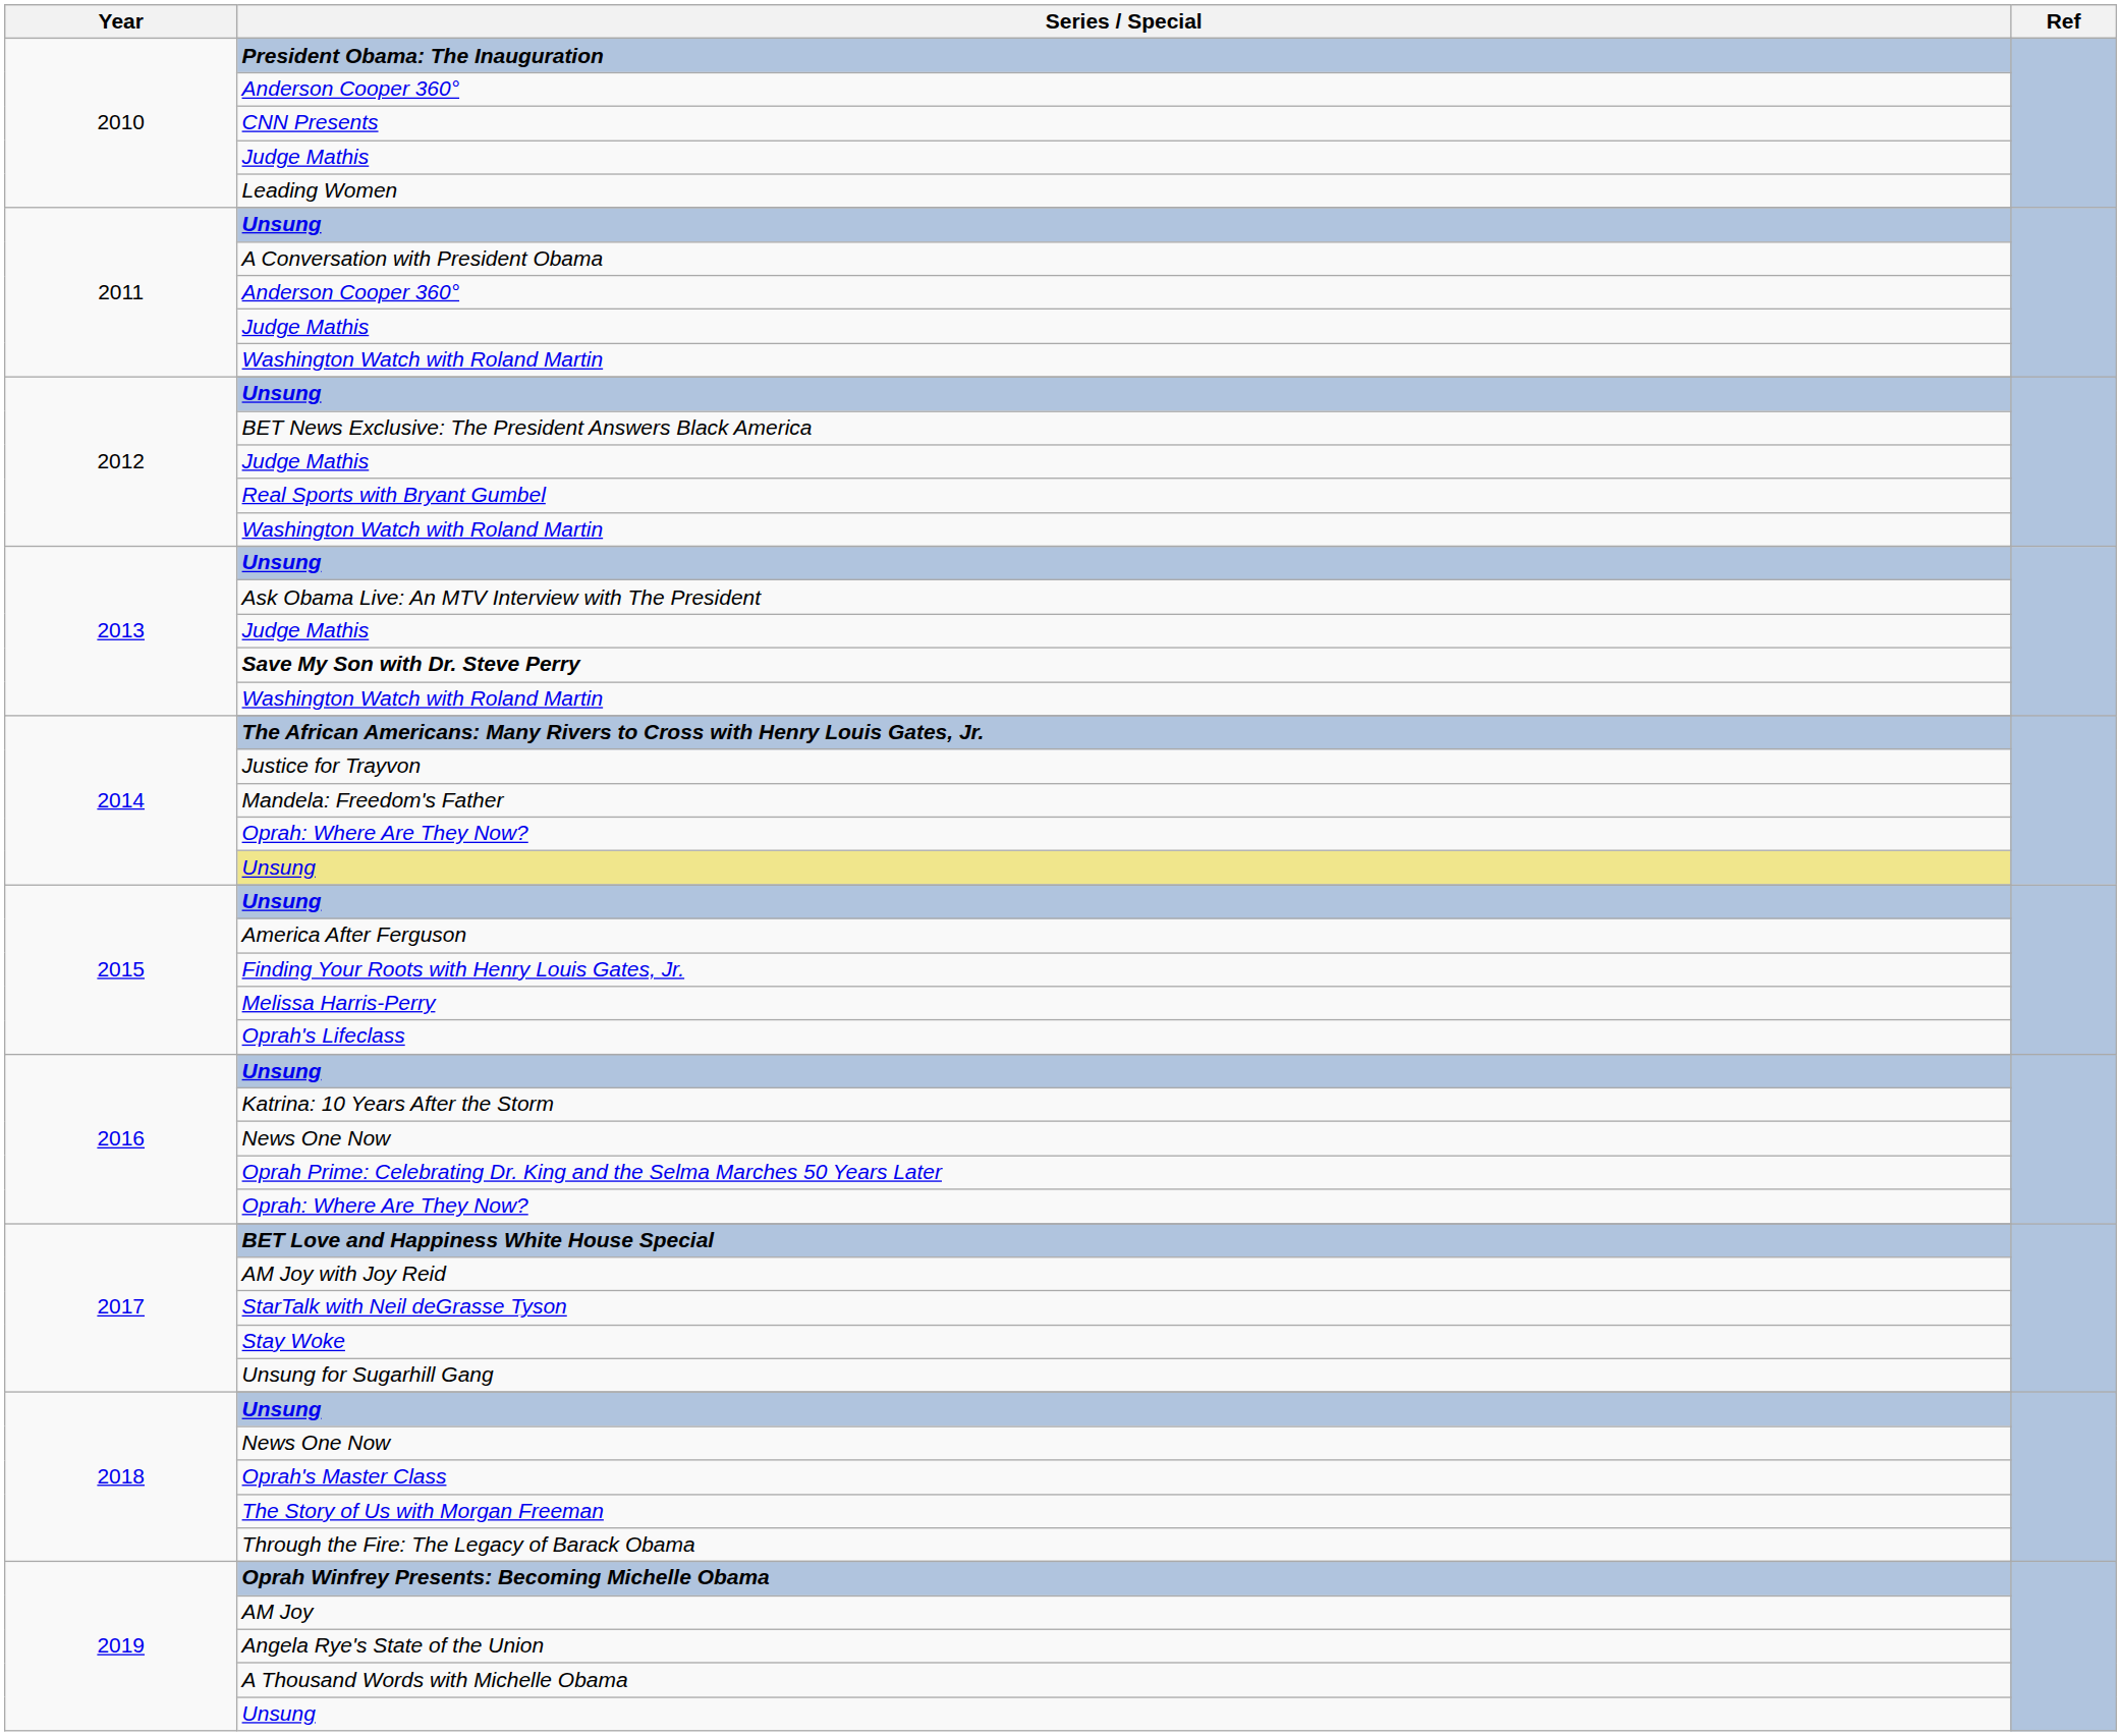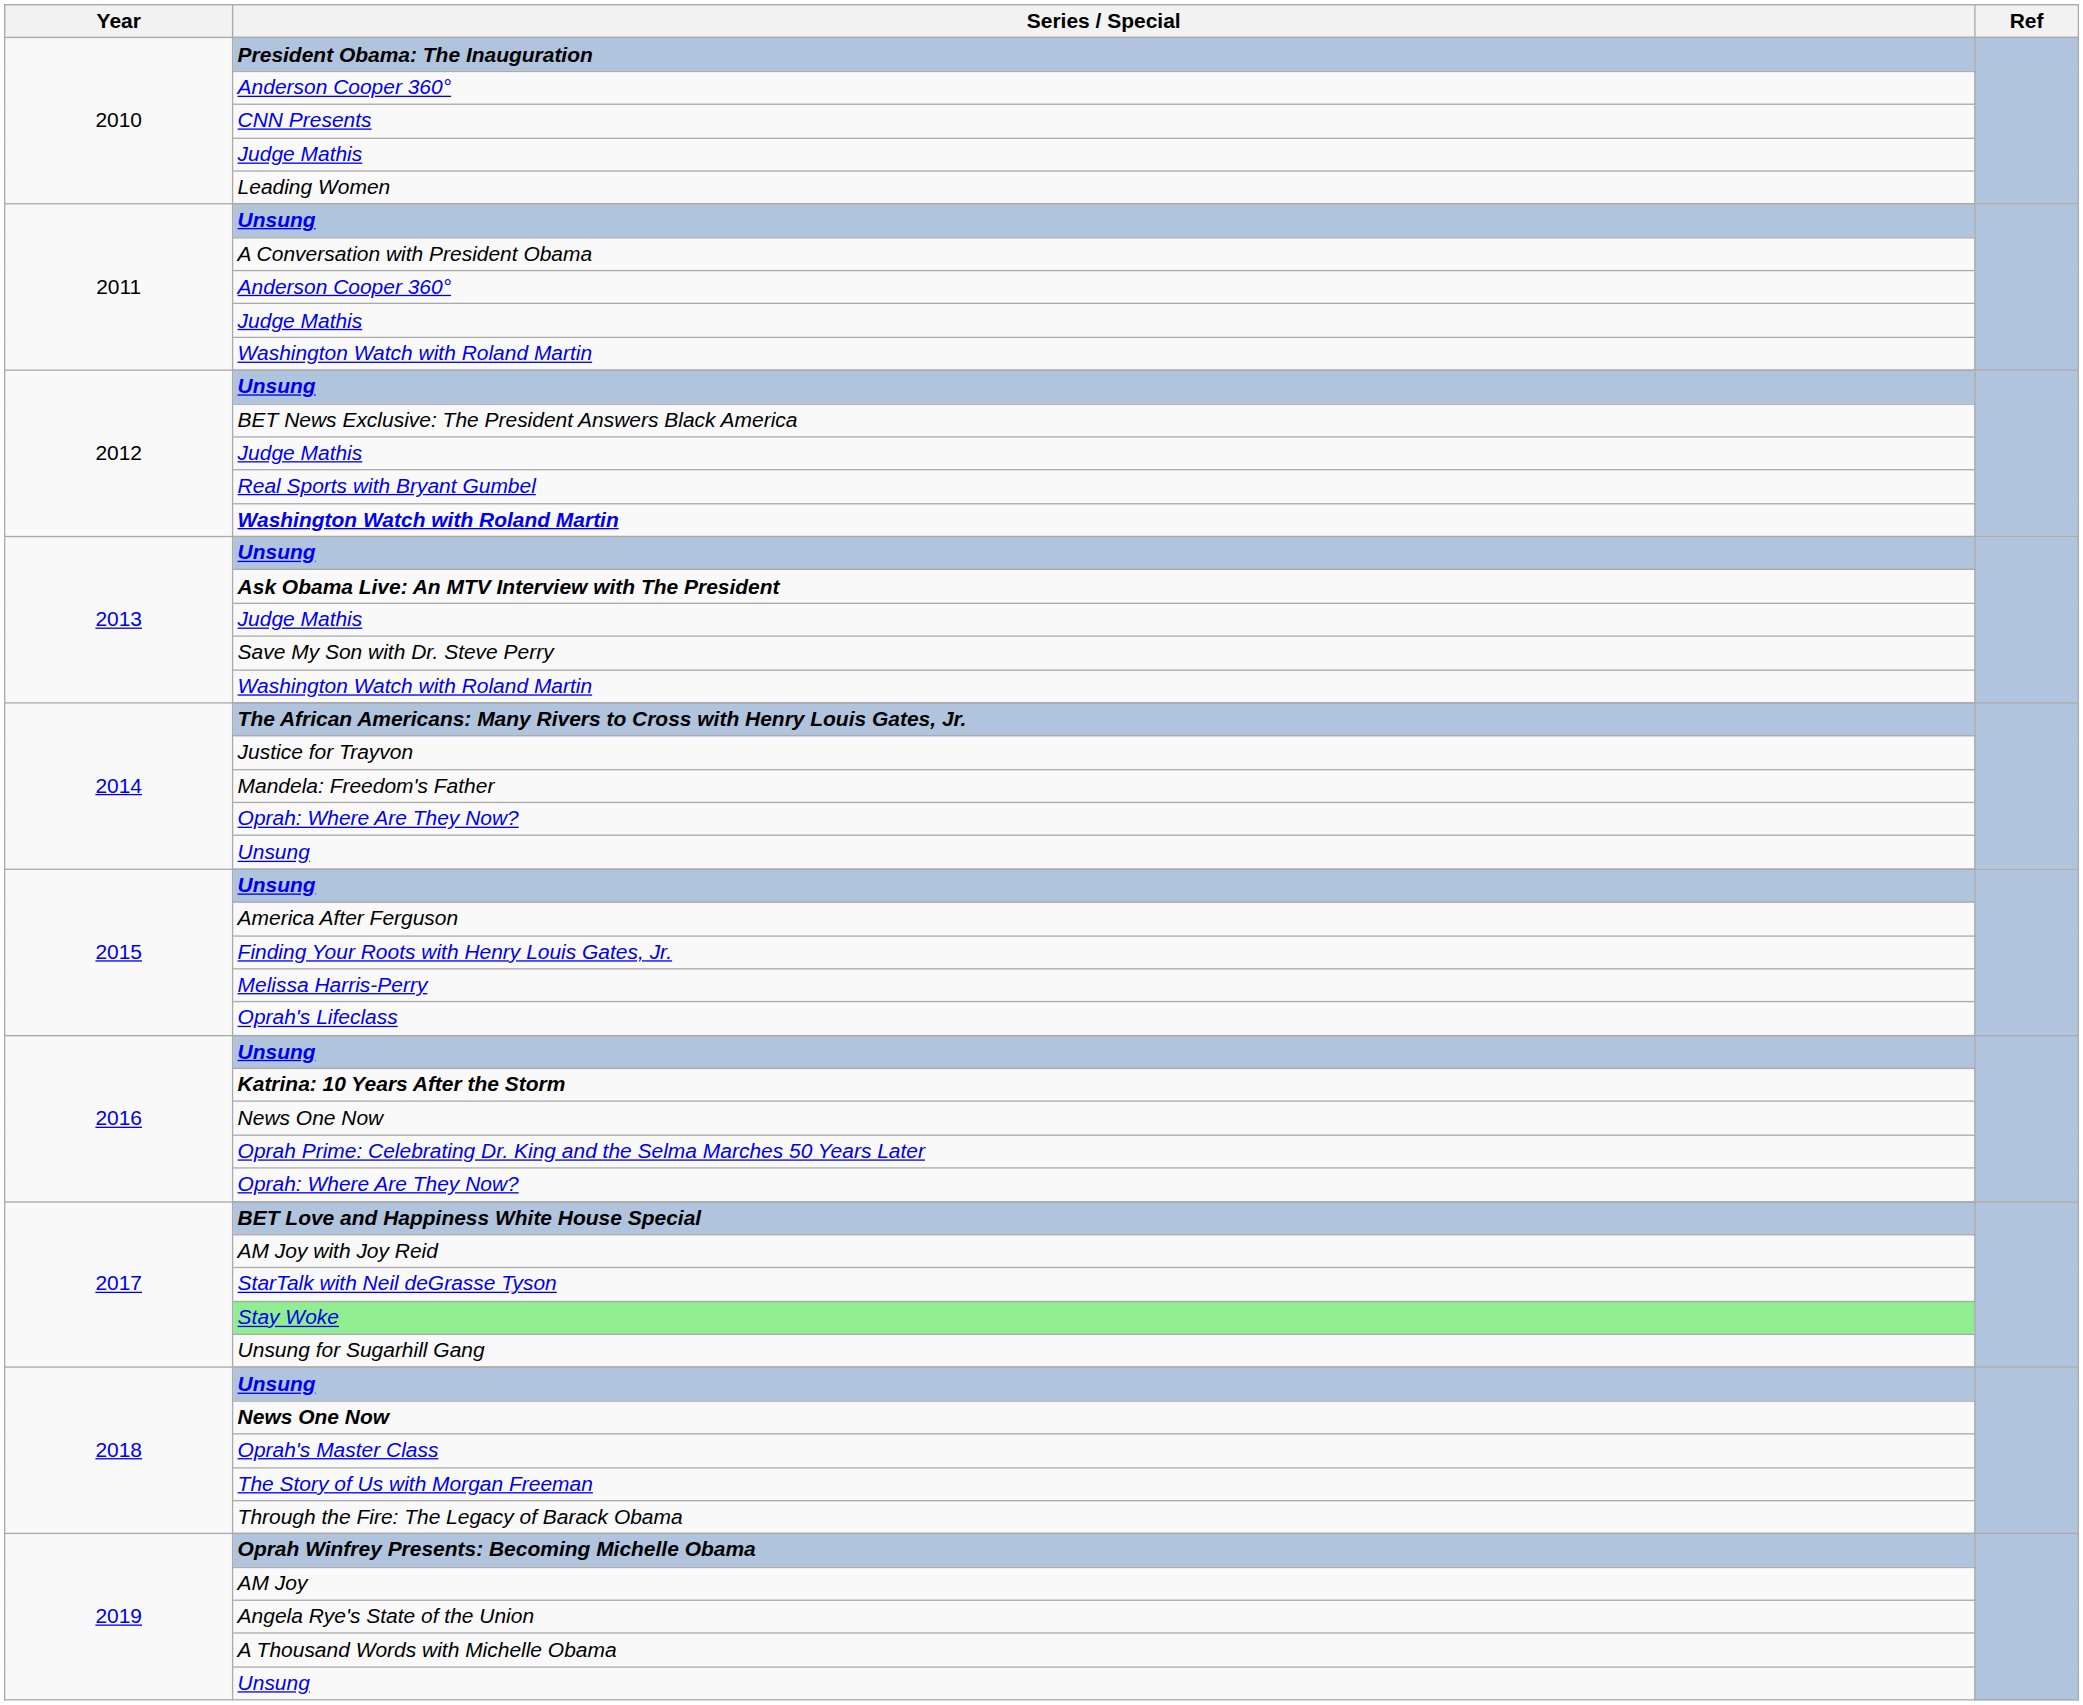2012 / Washington Watch with Roland Martin | Series / Special: normal -> bold
Ask Obama Live: An MTV Interview with The President | Series / Special: normal -> bold
Save My Son with Dr. Steve Perry | Series / Special: bold -> normal
2014 / Unsung | Series / Special: khaki background -> no background
Katrina: 10 Years After the Storm | Series / Special: normal -> bold
Stay Woke | Series / Special: no background -> lightgreen background
2018 / News One Now | Series / Special: normal -> bold
